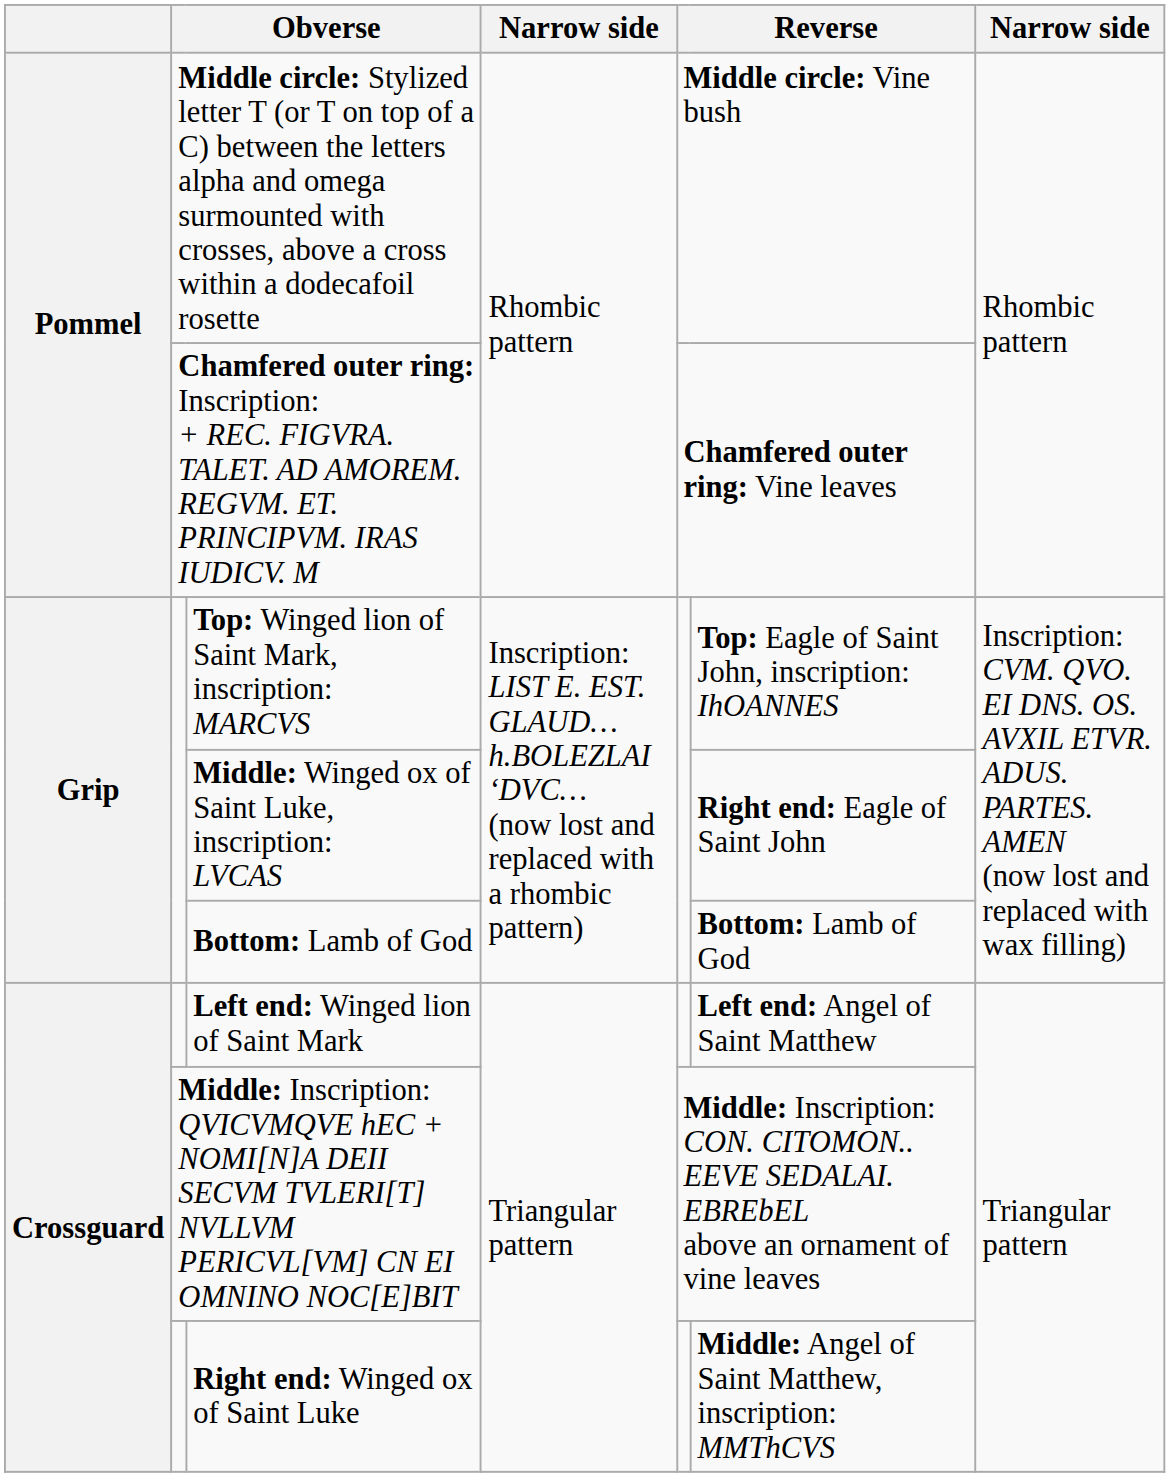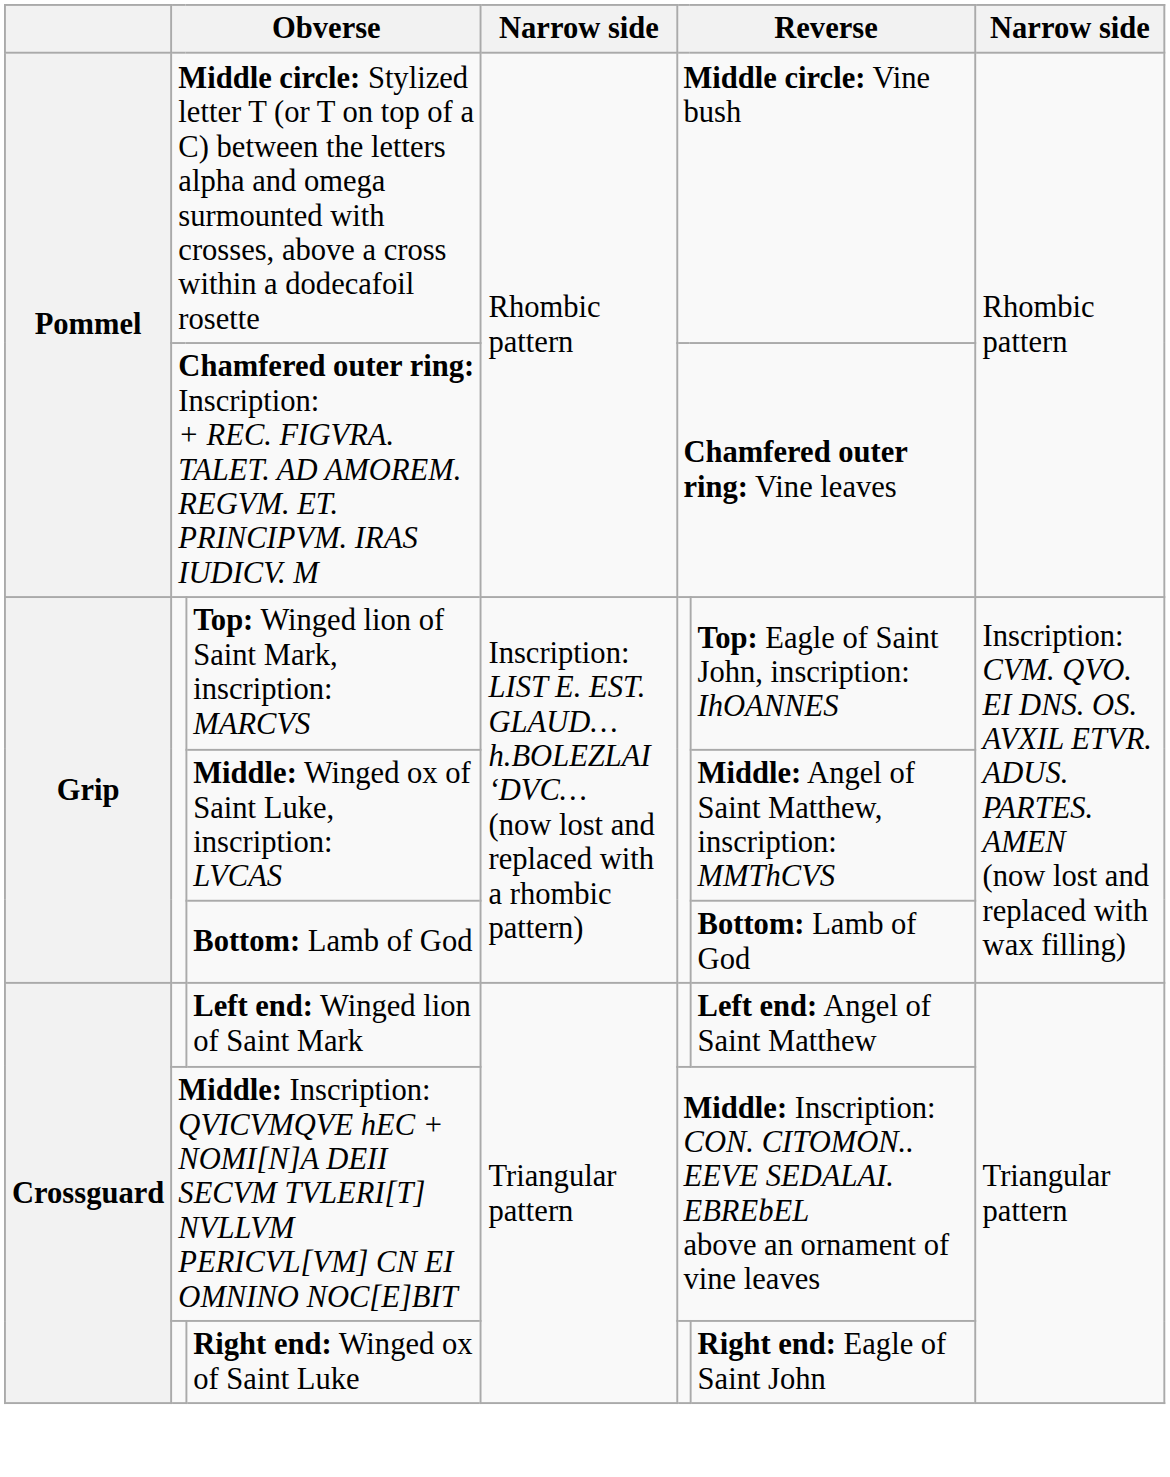Middle: Winged ox of Saint Luke, inscription: LVCAS | column 6: Right end: Eagle of Saint John -> Middle: Angel of Saint Matthew, inscription: MMThCVS
Right end: Winged ox of Saint Luke | column 6: Middle: Angel of Saint Matthew, inscription: MMThCVS -> Right end: Eagle of Saint John
